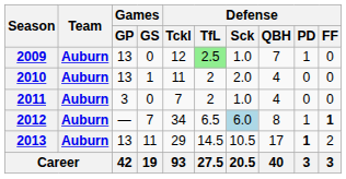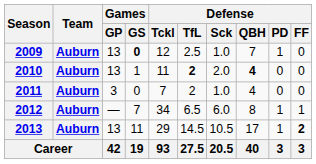2009 | Games / GS: normal -> bold
2009 | Defense / TfL: lightgreen background -> no background
2010 | Defense / TfL: normal -> bold
2010 | Defense / QBH: normal -> bold
2012 | Defense / Sck: lightblue background -> no background
2012 | Defense / FF: bold -> normal
2013 | Defense / PD: bold -> normal
2013 | Defense / FF: normal -> bold
